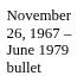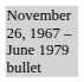row 1 | column 1: no background -> lightgrey background
